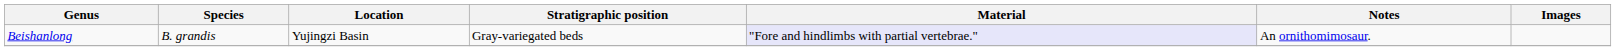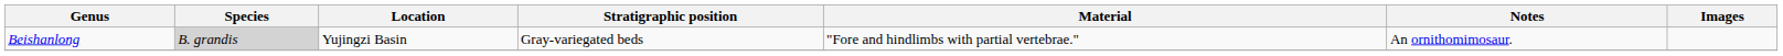Beishanlong | Species: no background -> lightgrey background
Beishanlong | Material: lavender background -> no background
